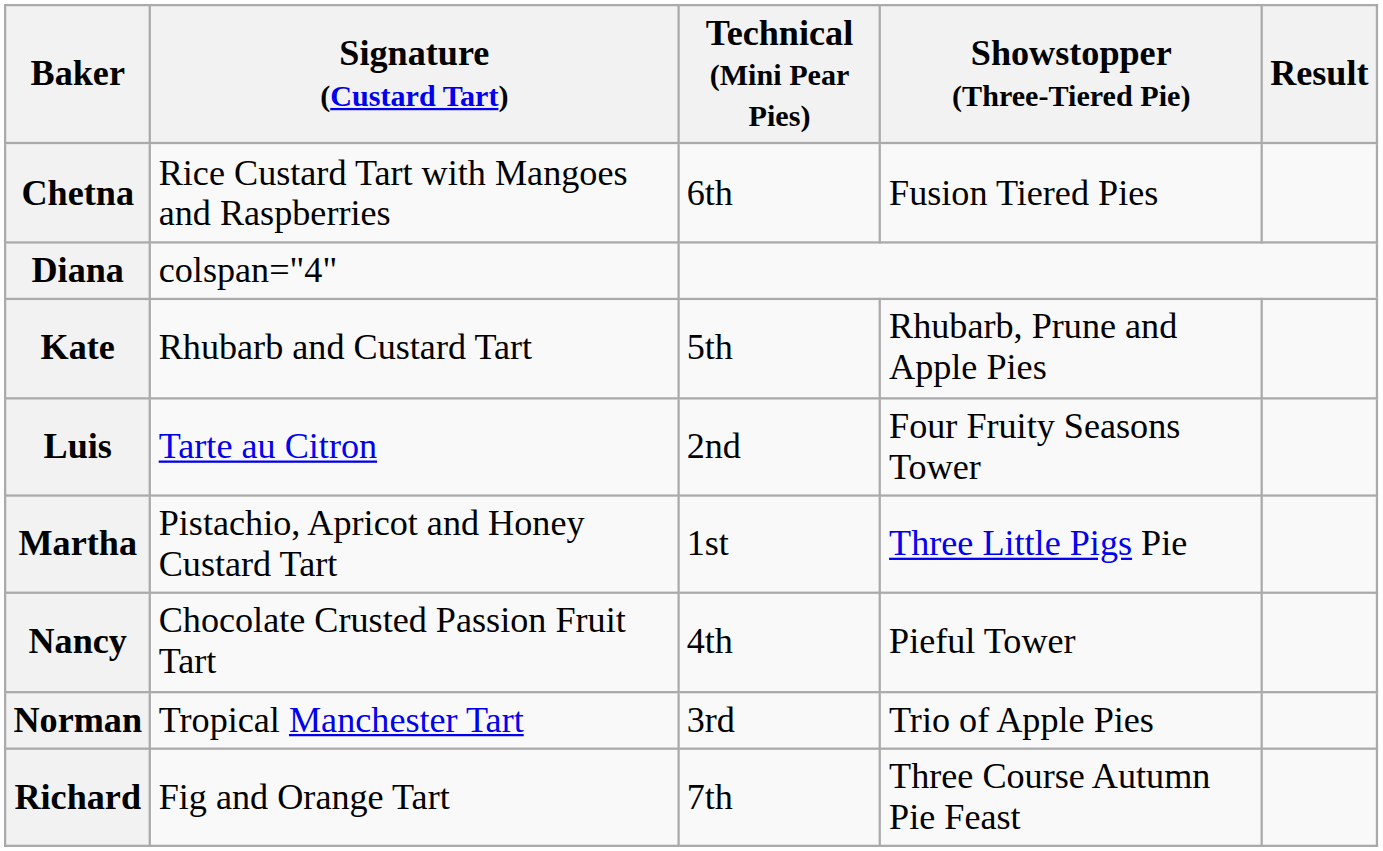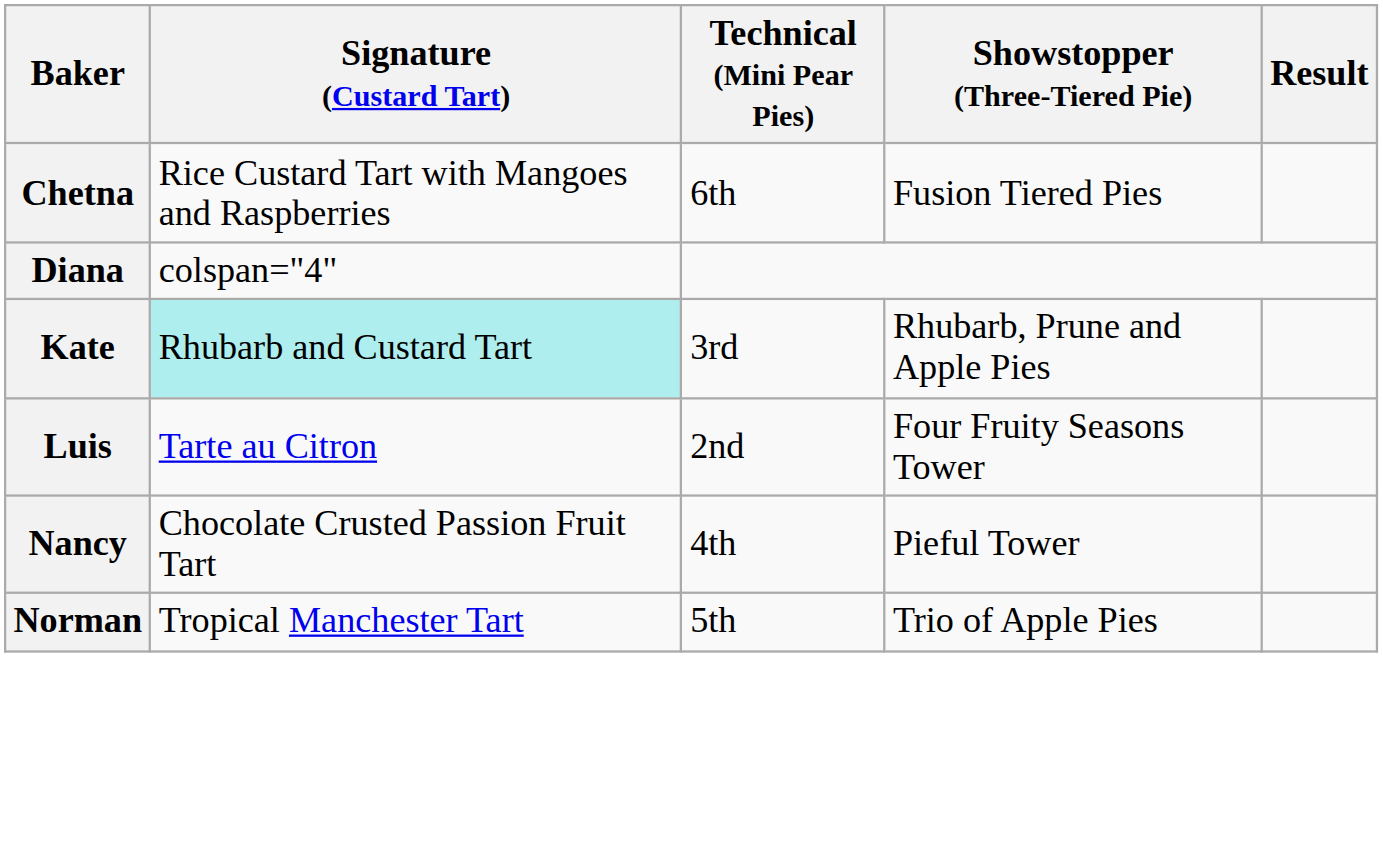Kate | Signature (Custard Tart): no background -> paleturquoise background
Kate | Technical (Mini Pear Pies): 5th -> 3rd
- row: Martha | Pistachio, Apricot and Honey Custard Tart | 1st | Three Little Pigs Pie
Norman | Technical (Mini Pear Pies): 3rd -> 5th
- row: Richard | Fig and Orange Tart | 7th | Three Course Autumn Pie Feast
